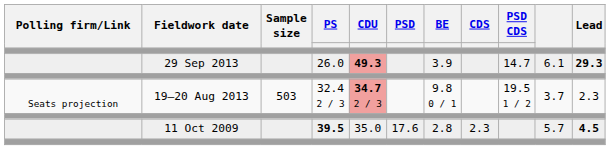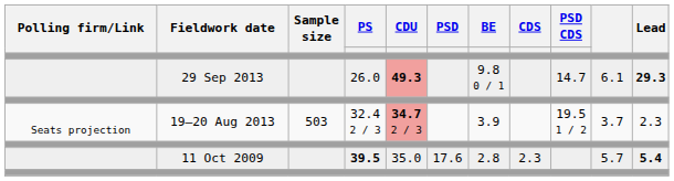29 Sep 2013 | BE: 3.9 -> 9.8 0 / 1
19–20 Aug 2013 | BE: 9.8 0 / 1 -> 3.9
11 Oct 2009 | Lead: 4.5 -> 5.4
